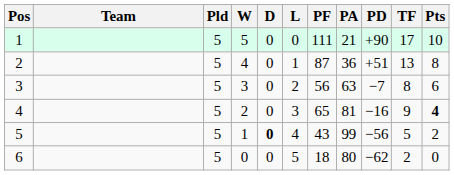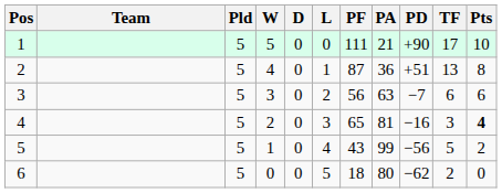row 4 | TF: 8 -> 6
row 5 | TF: 9 -> 3
row 6 | D: bold -> normal
